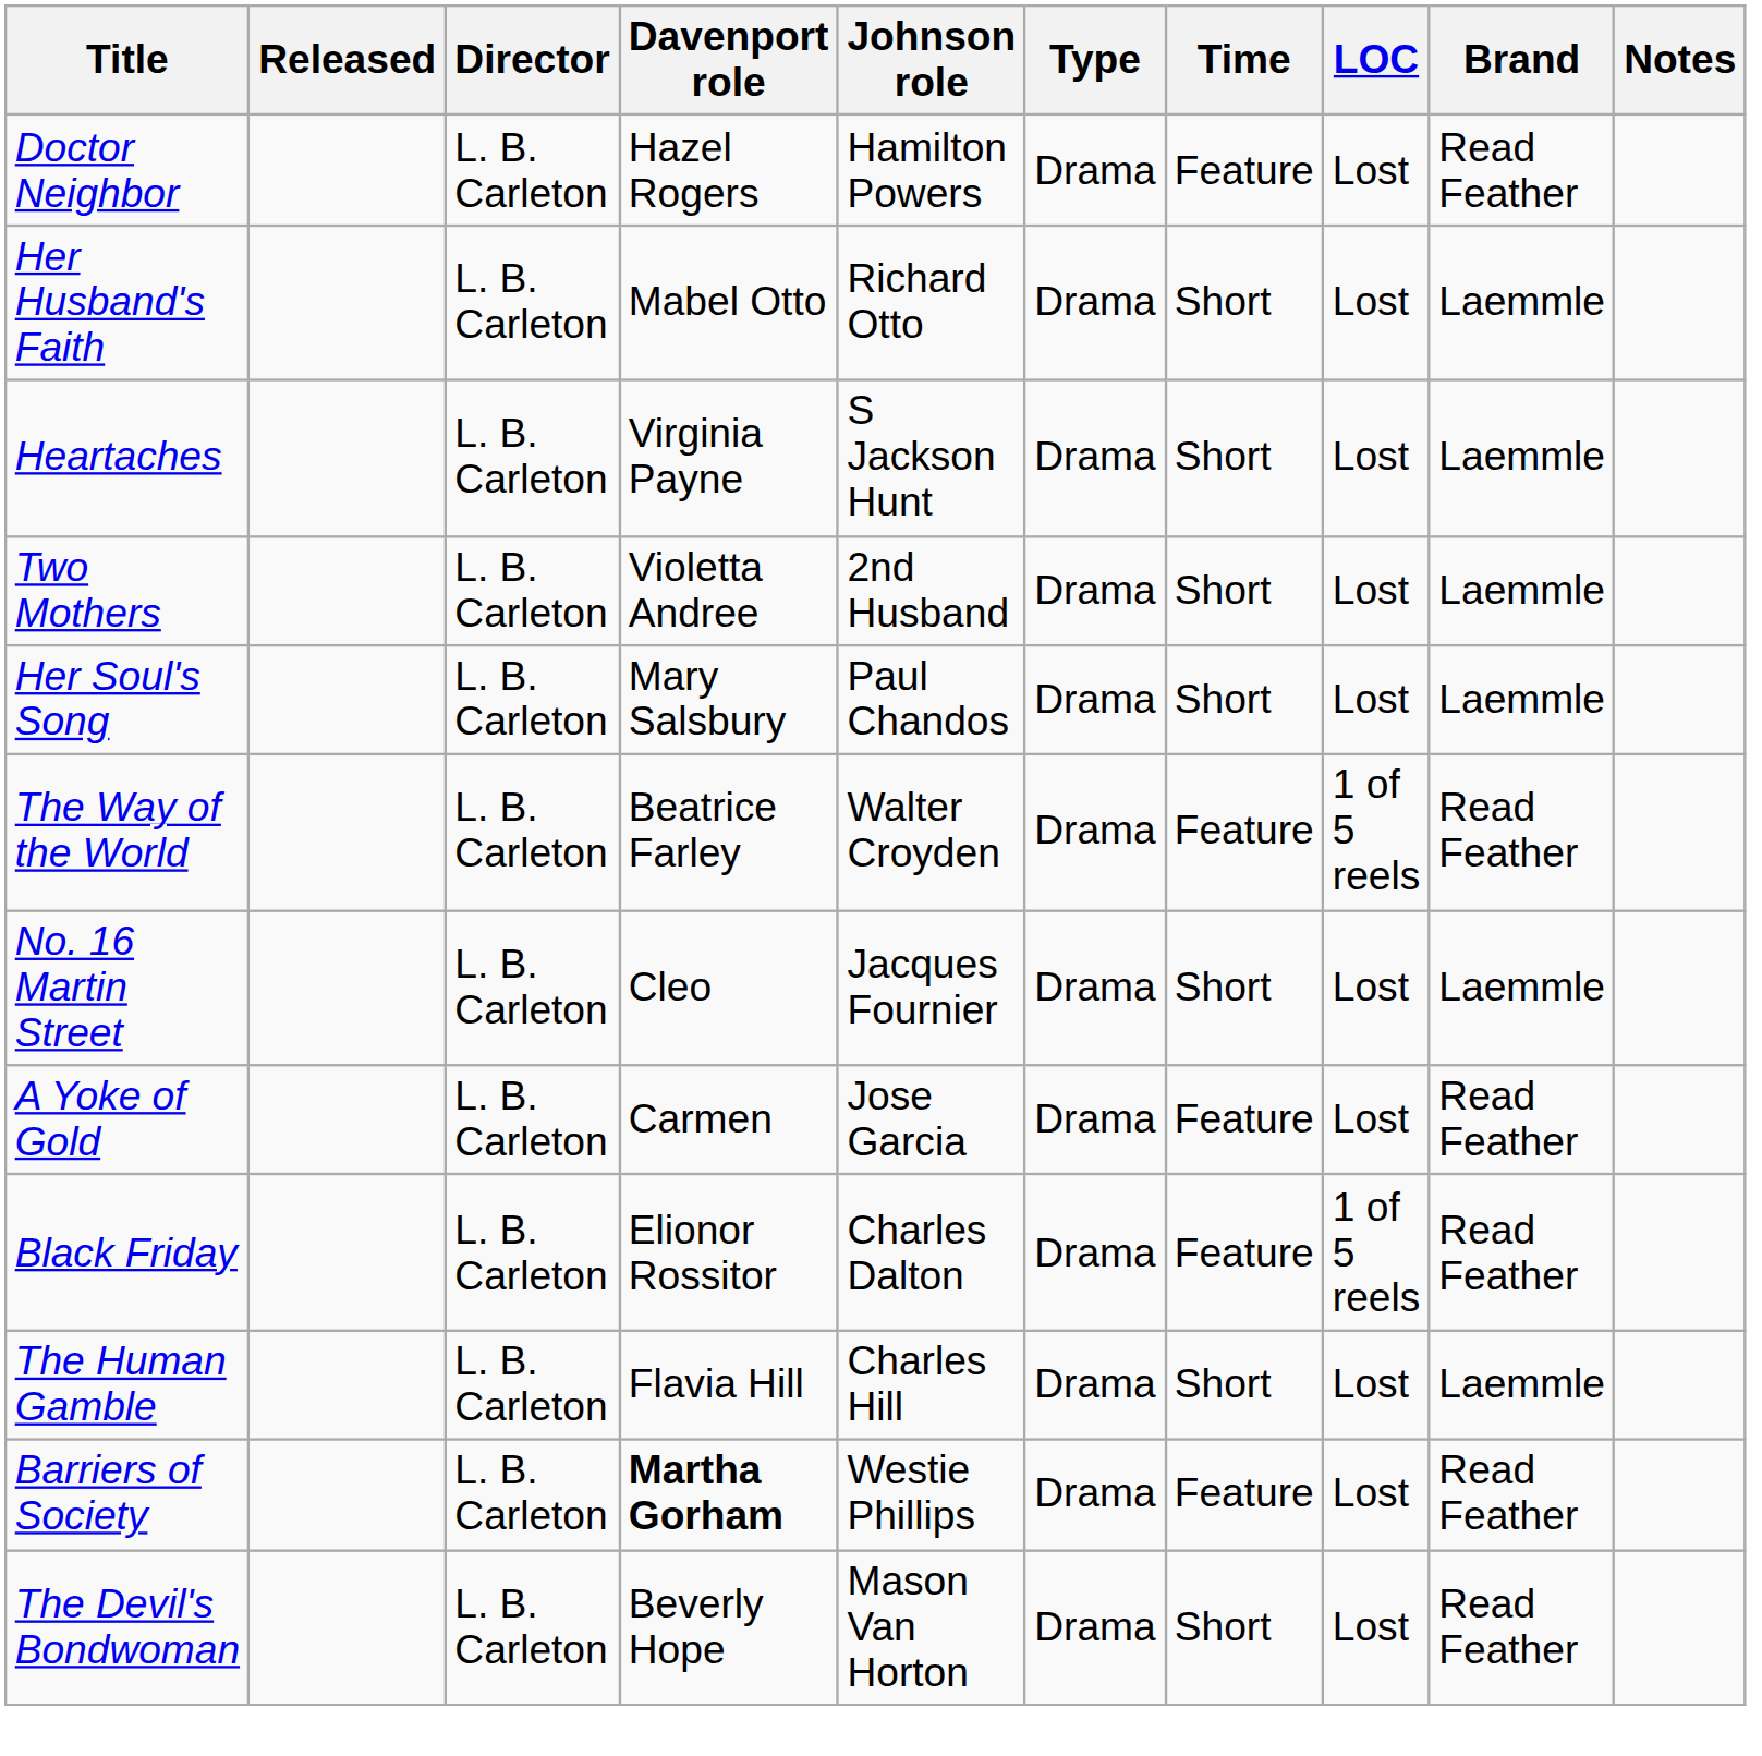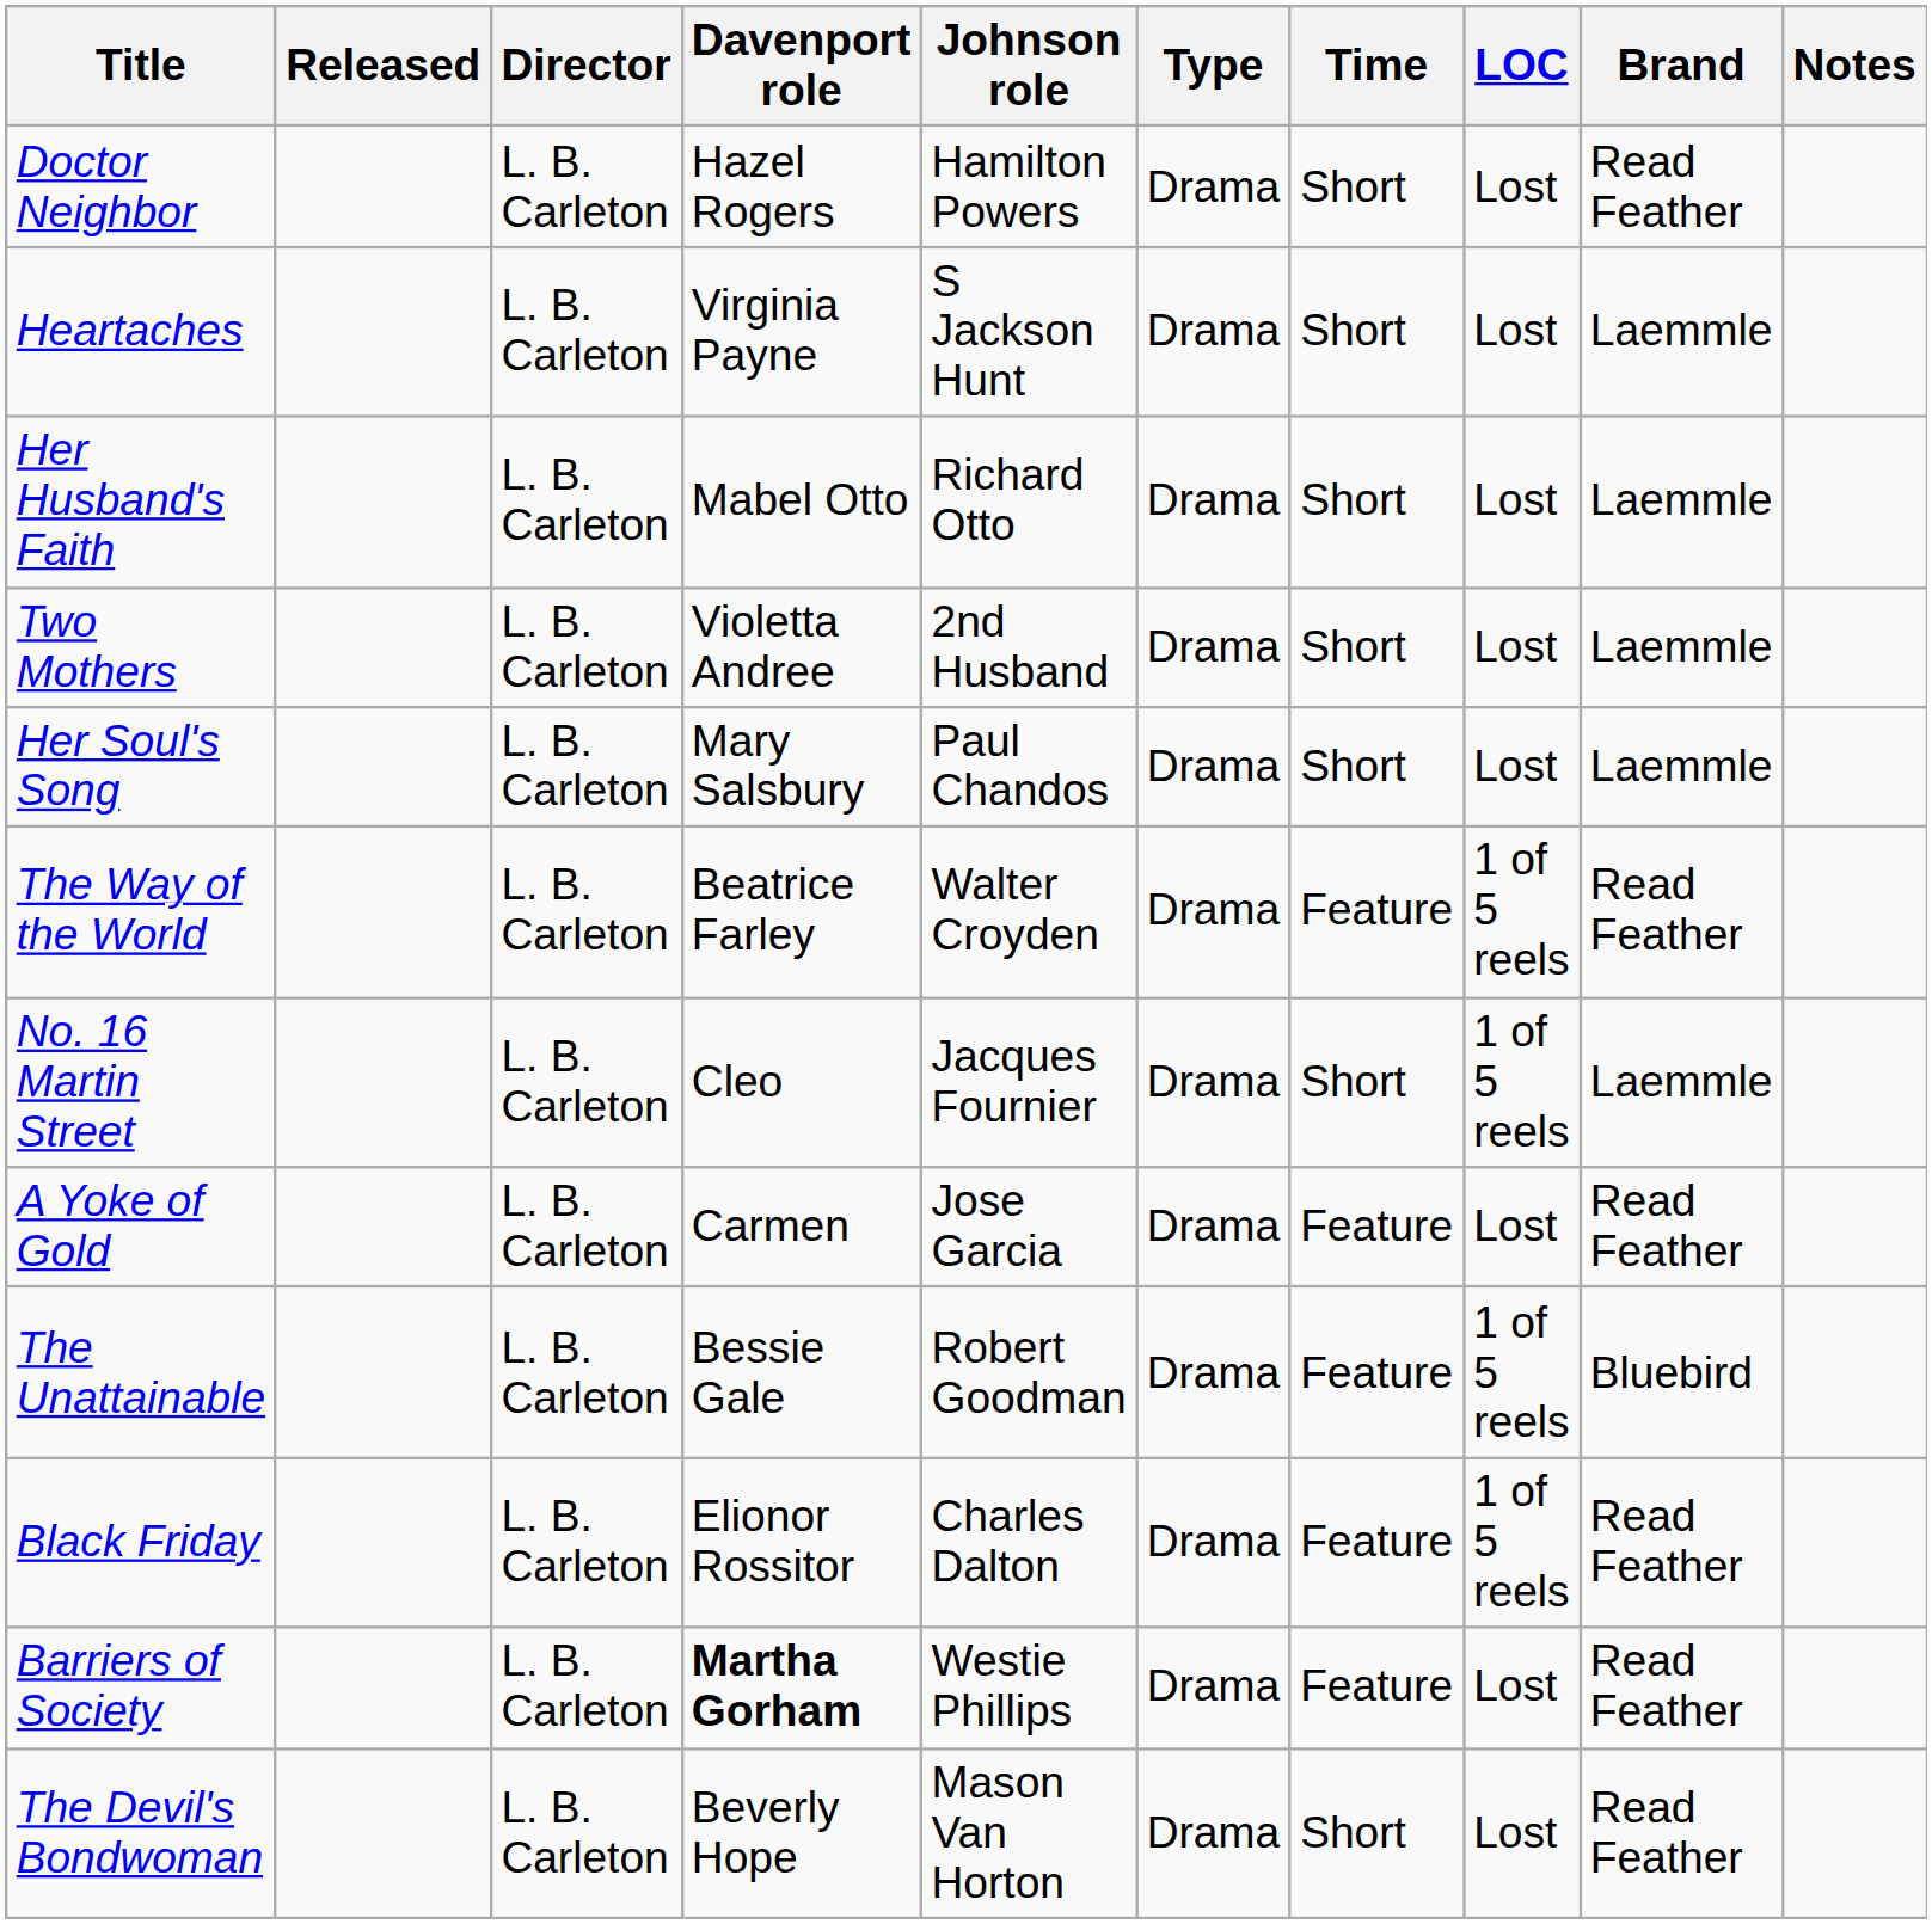Doctor Neighbor | Time: Feature -> Short
rows swapped: Her Husband's Faith <-> Heartaches
No. 16 Martin Street | LOC: Lost -> 1 of 5 reels
+ row: The Unattainable | L. B. Carleton | Bessie Gale | Robert Goodman | Drama | Feature | 1 of 5 reels | Bluebird
- row: The Human Gamble | L. B. Carleton | Flavia Hill | Charles Hill | Drama | Short | Lost | Laemmle
